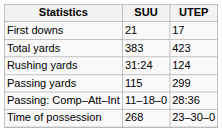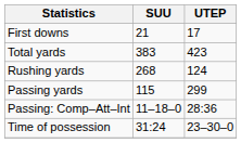Rushing yards | SUU: 31:24 -> 268
Time of possession | SUU: 268 -> 31:24
